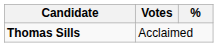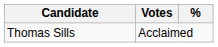Thomas Sills | Candidate: bold -> normal
